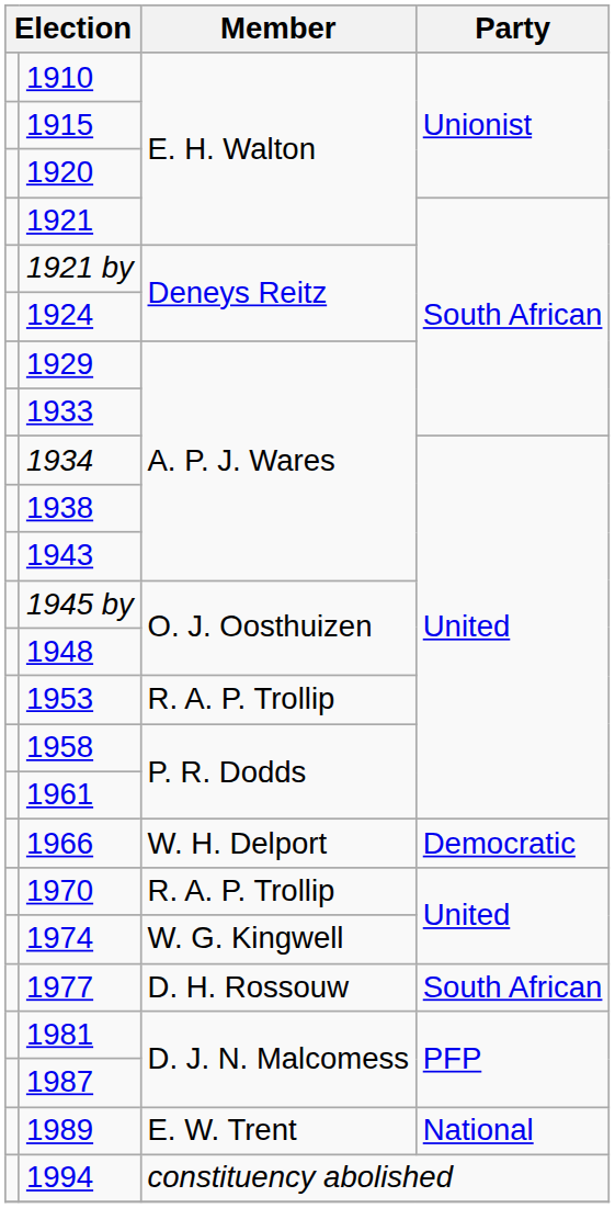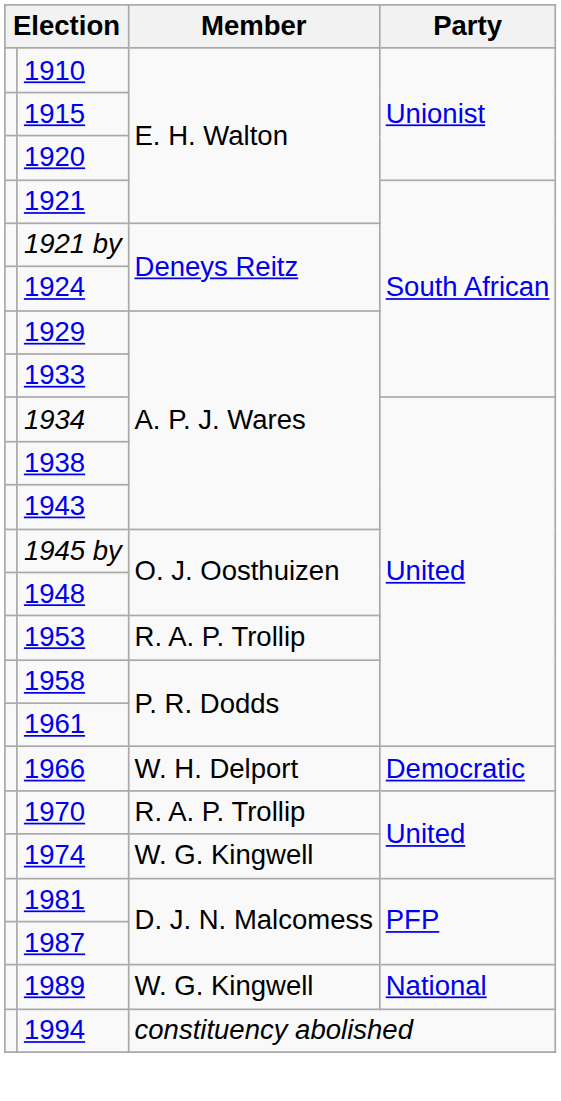- row: 1977 | D. H. Rossouw | South African
1989 | Member: E. W. Trent -> W. G. Kingwell
